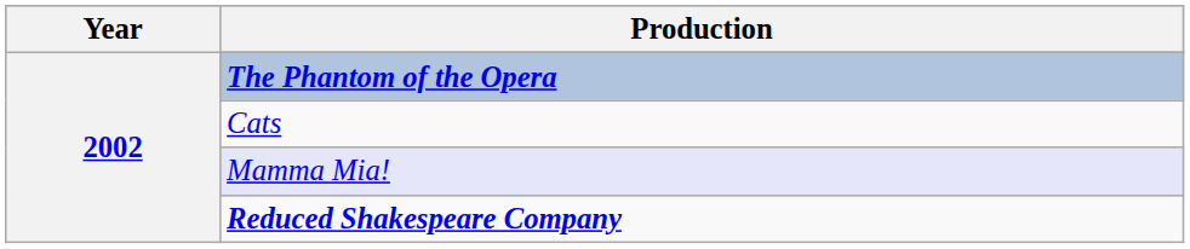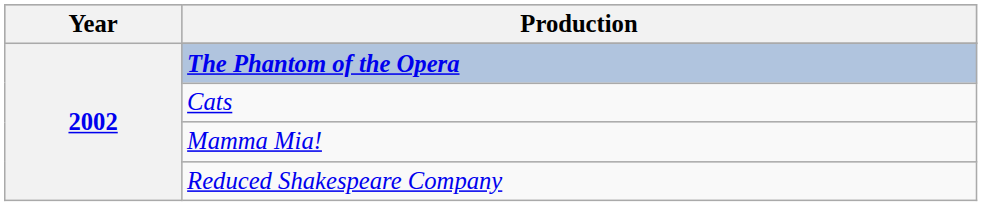Mamma Mia! | Production: lavender background -> no background
Reduced Shakespeare Company | Production: bold -> normal
